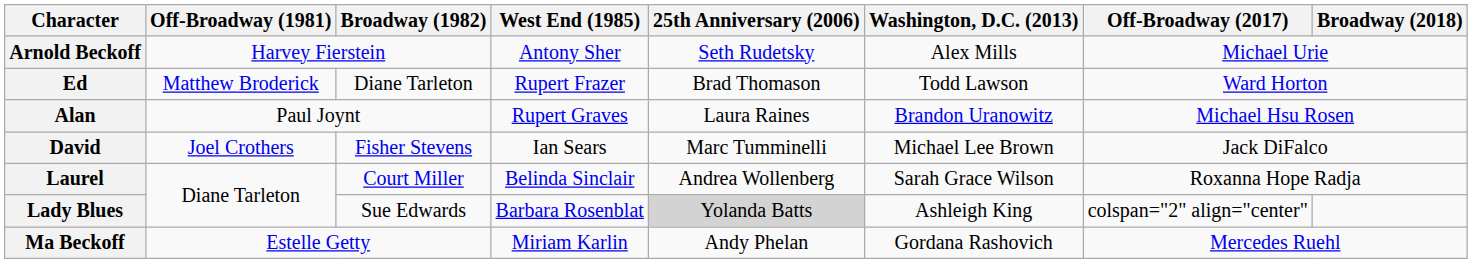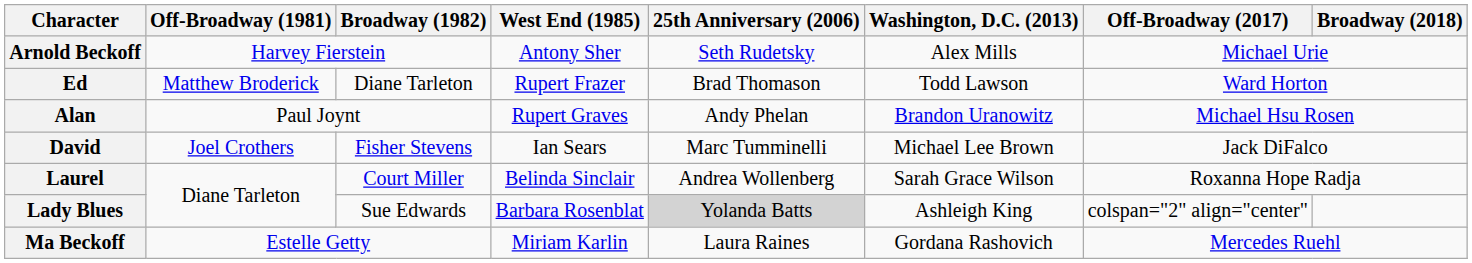Alan | 25th Anniversary (2006): Laura Raines -> Andy Phelan
Ma Beckoff | 25th Anniversary (2006): Andy Phelan -> Laura Raines
